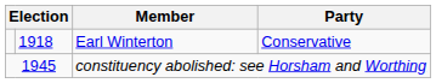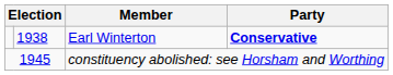Earl Winterton | column 2: 1918 -> 1938
Earl Winterton | Party: normal -> bold
